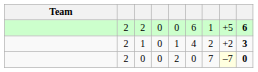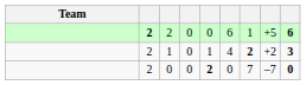row 2 | column 2: normal -> bold
row 3 | column 7: normal -> bold
row 4 | column 5: normal -> bold
row 4 | column 8: lightyellow background -> no background
